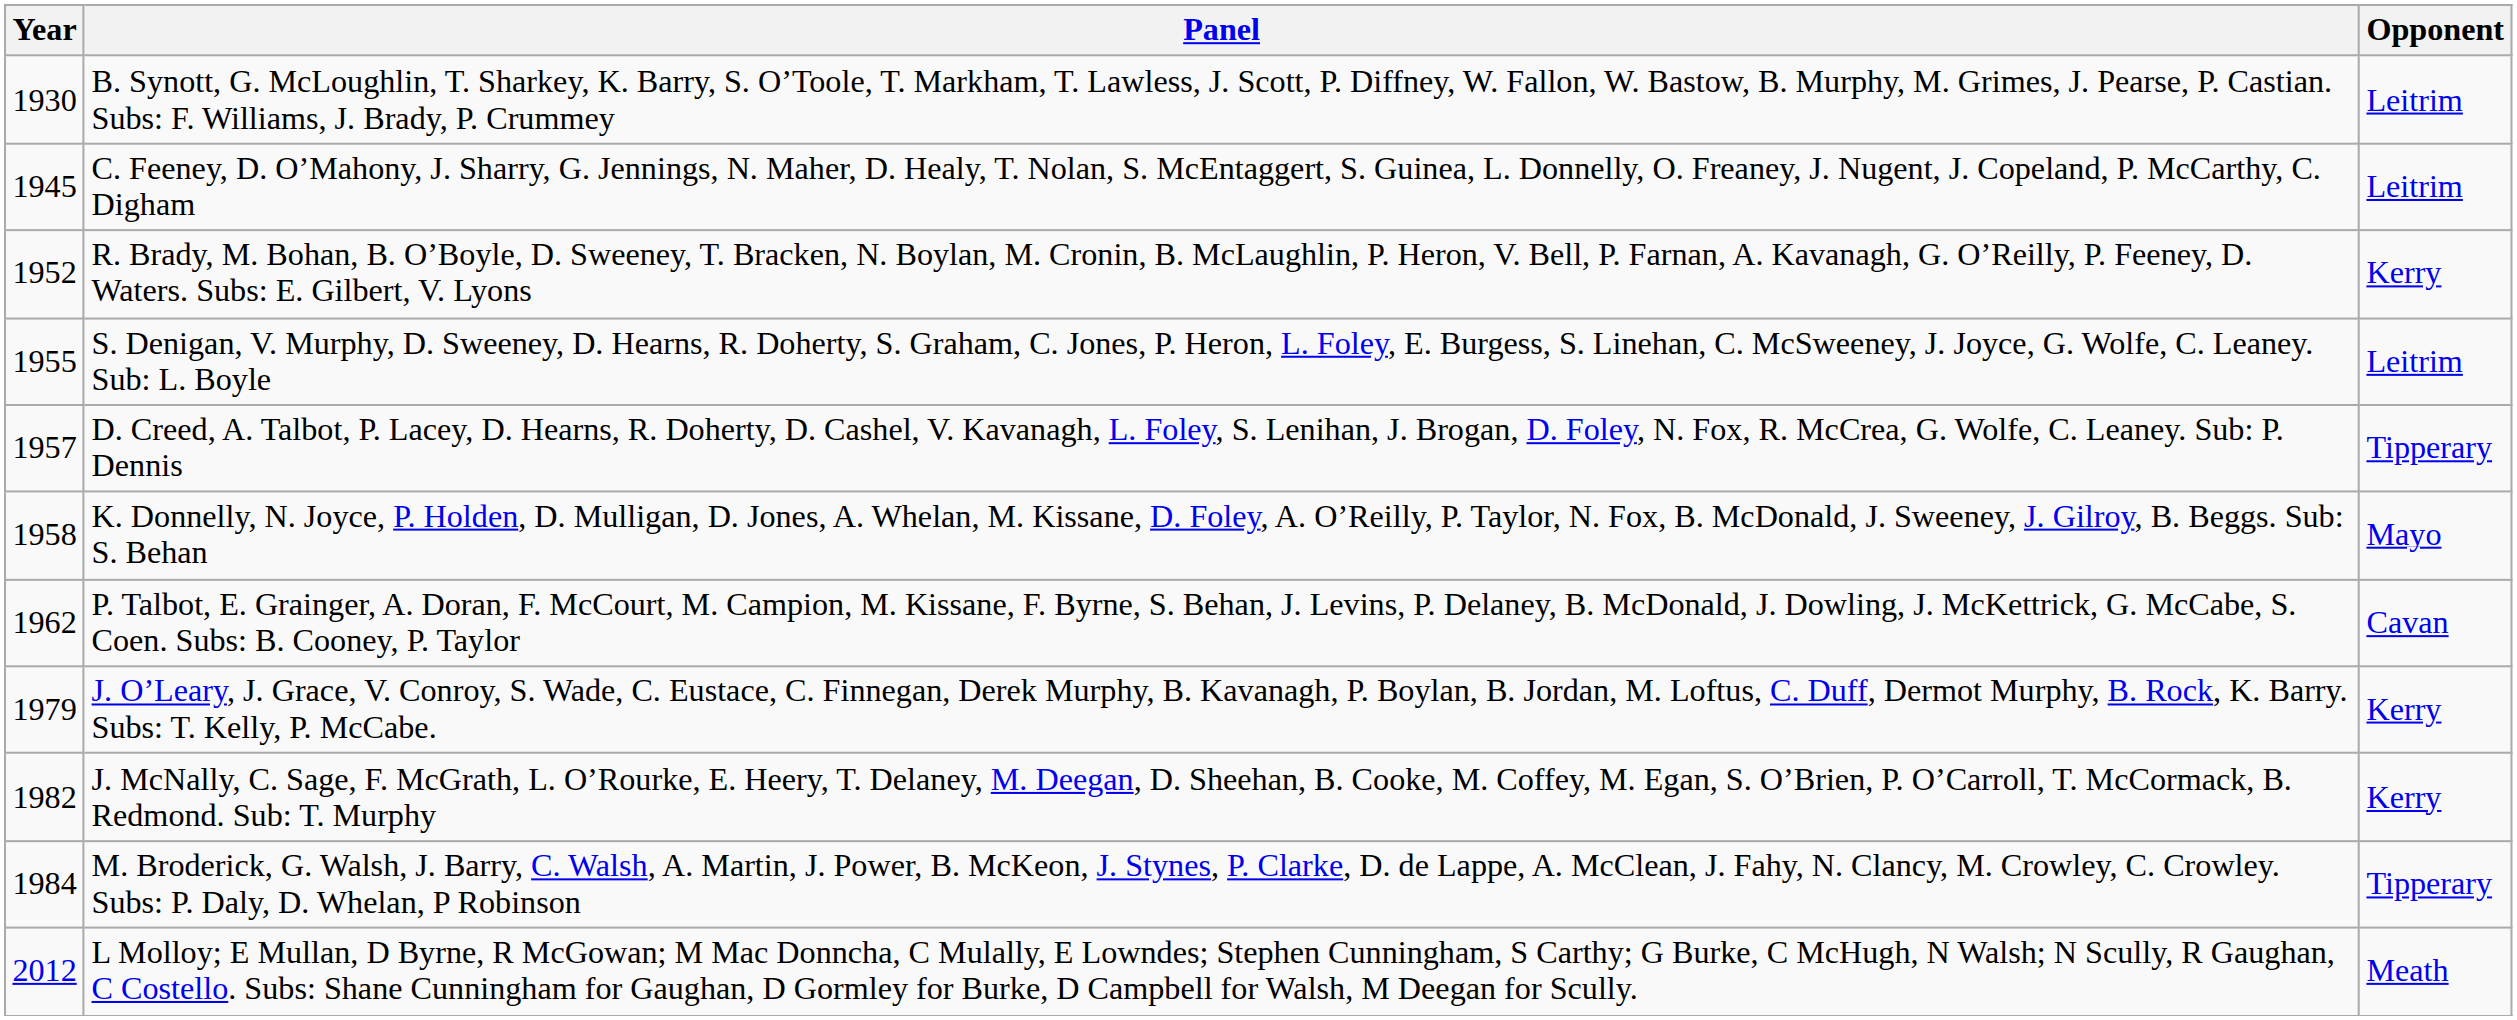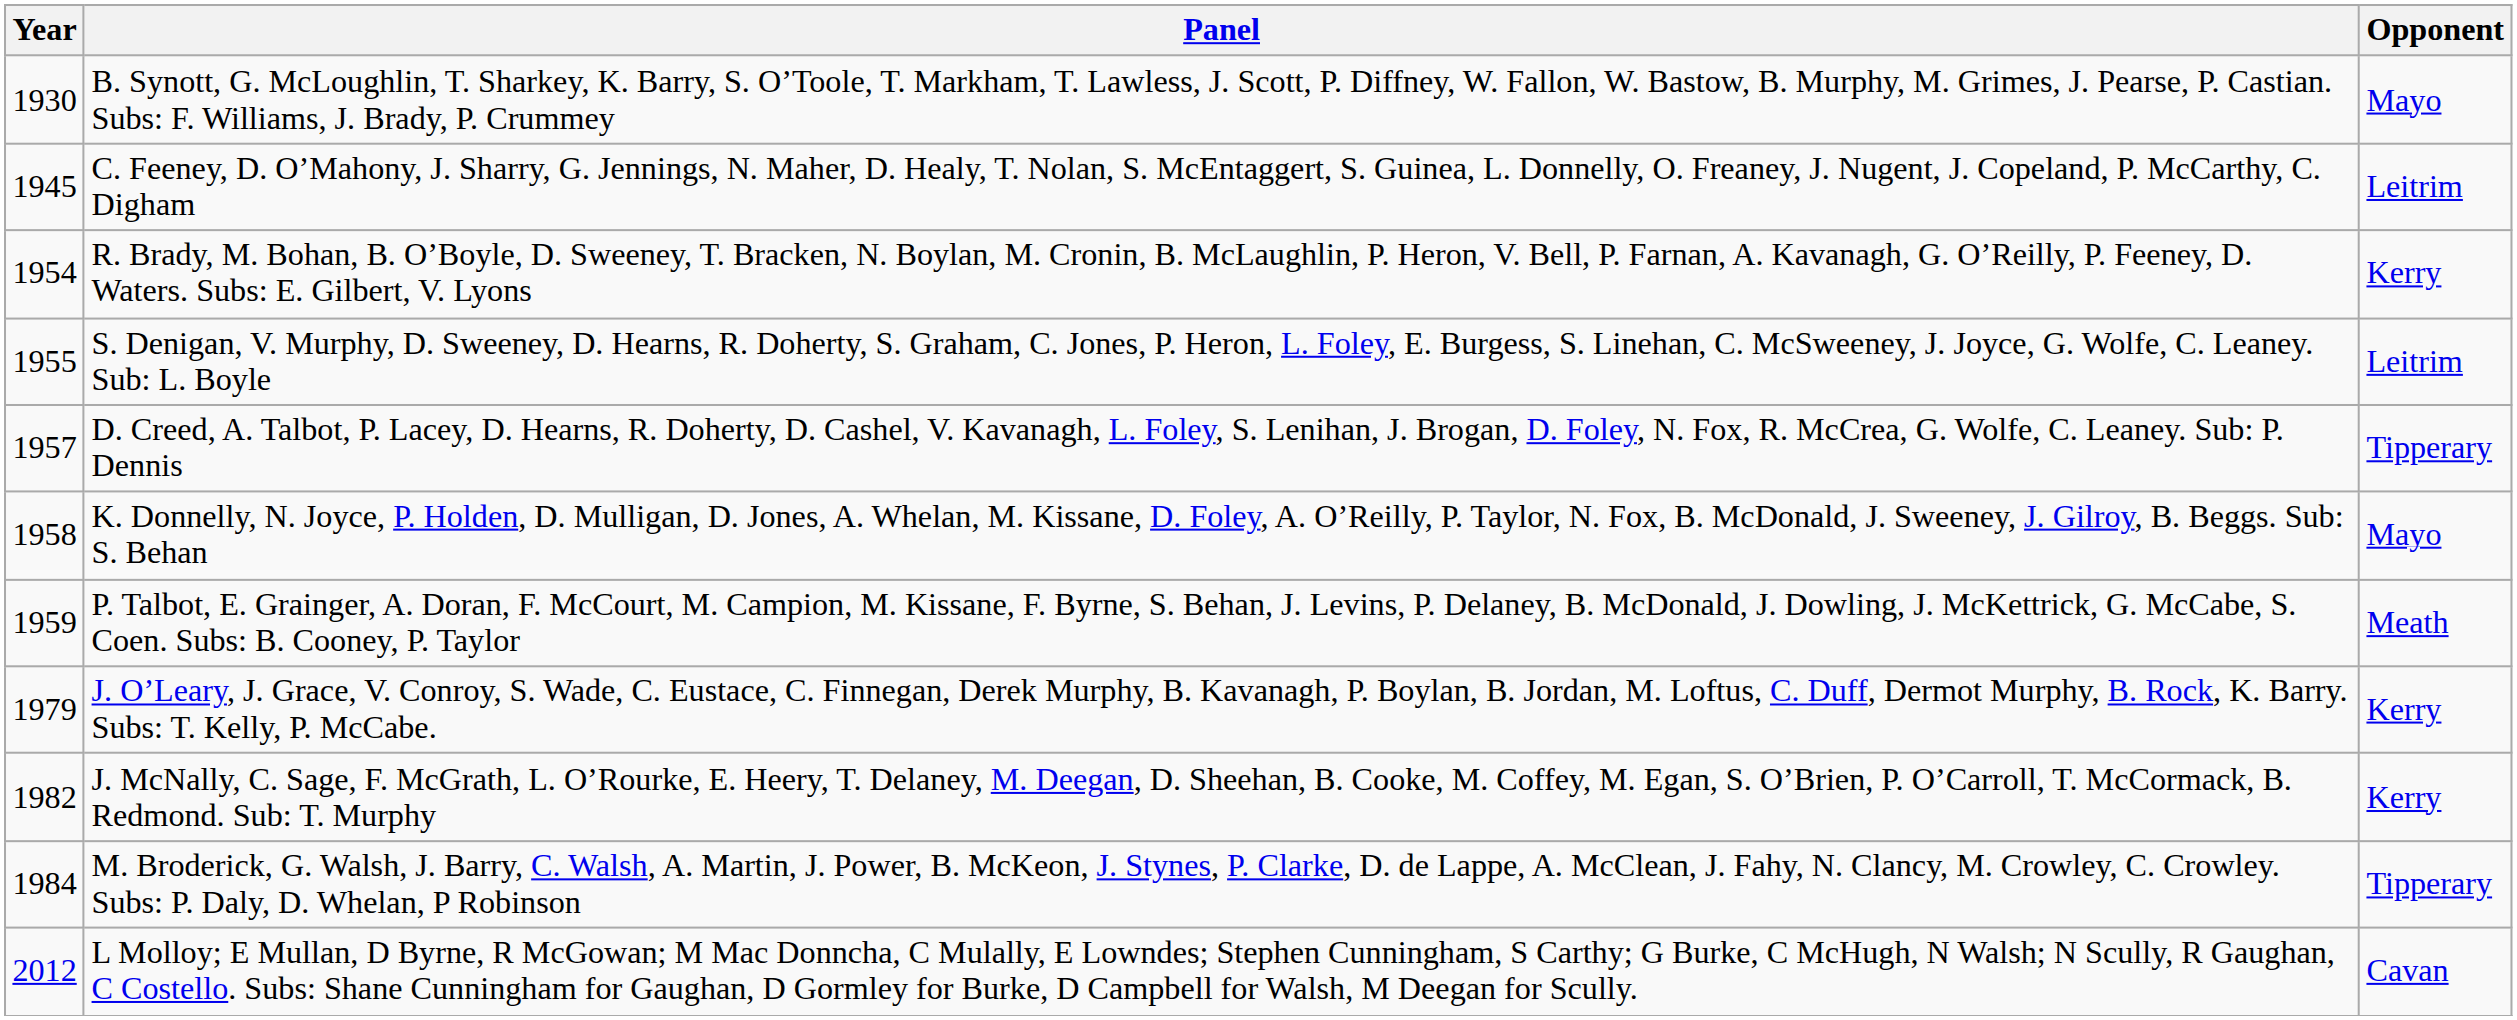row 2 | Opponent: Leitrim -> Mayo
row 4 | Year: 1952 -> 1954
row 8 | Year: 1962 -> 1959
row 8 | Opponent: Cavan -> Meath
row 12 | Opponent: Meath -> Cavan
